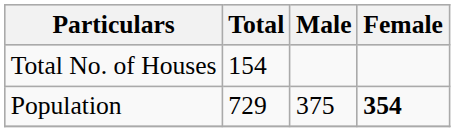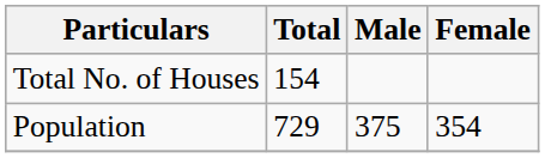Population | Female: bold -> normal
